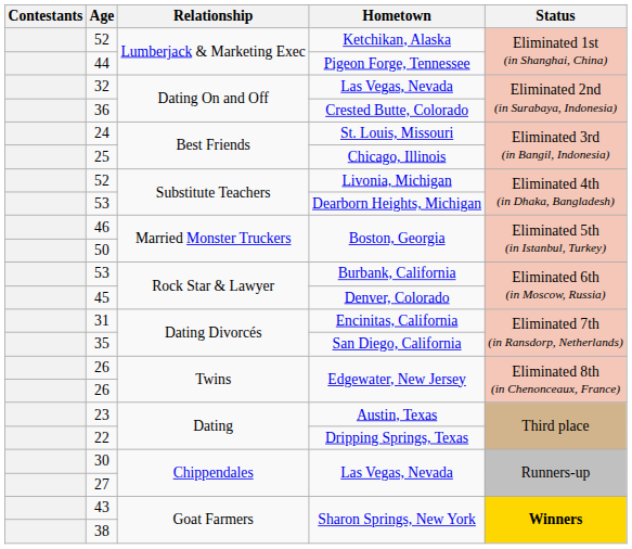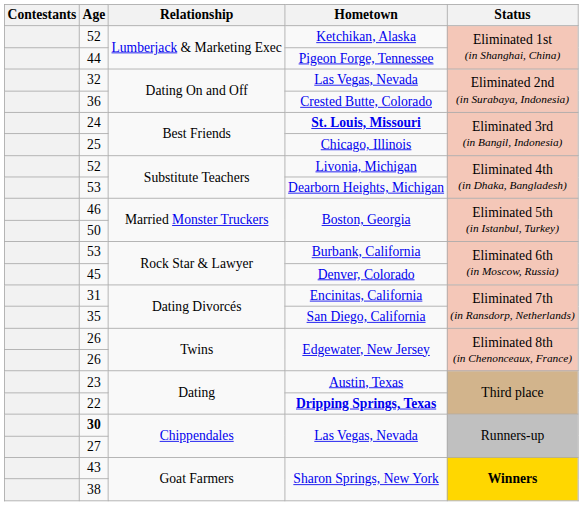24 | Hometown: normal -> bold
22 | Hometown: normal -> bold
30 | Age: normal -> bold
